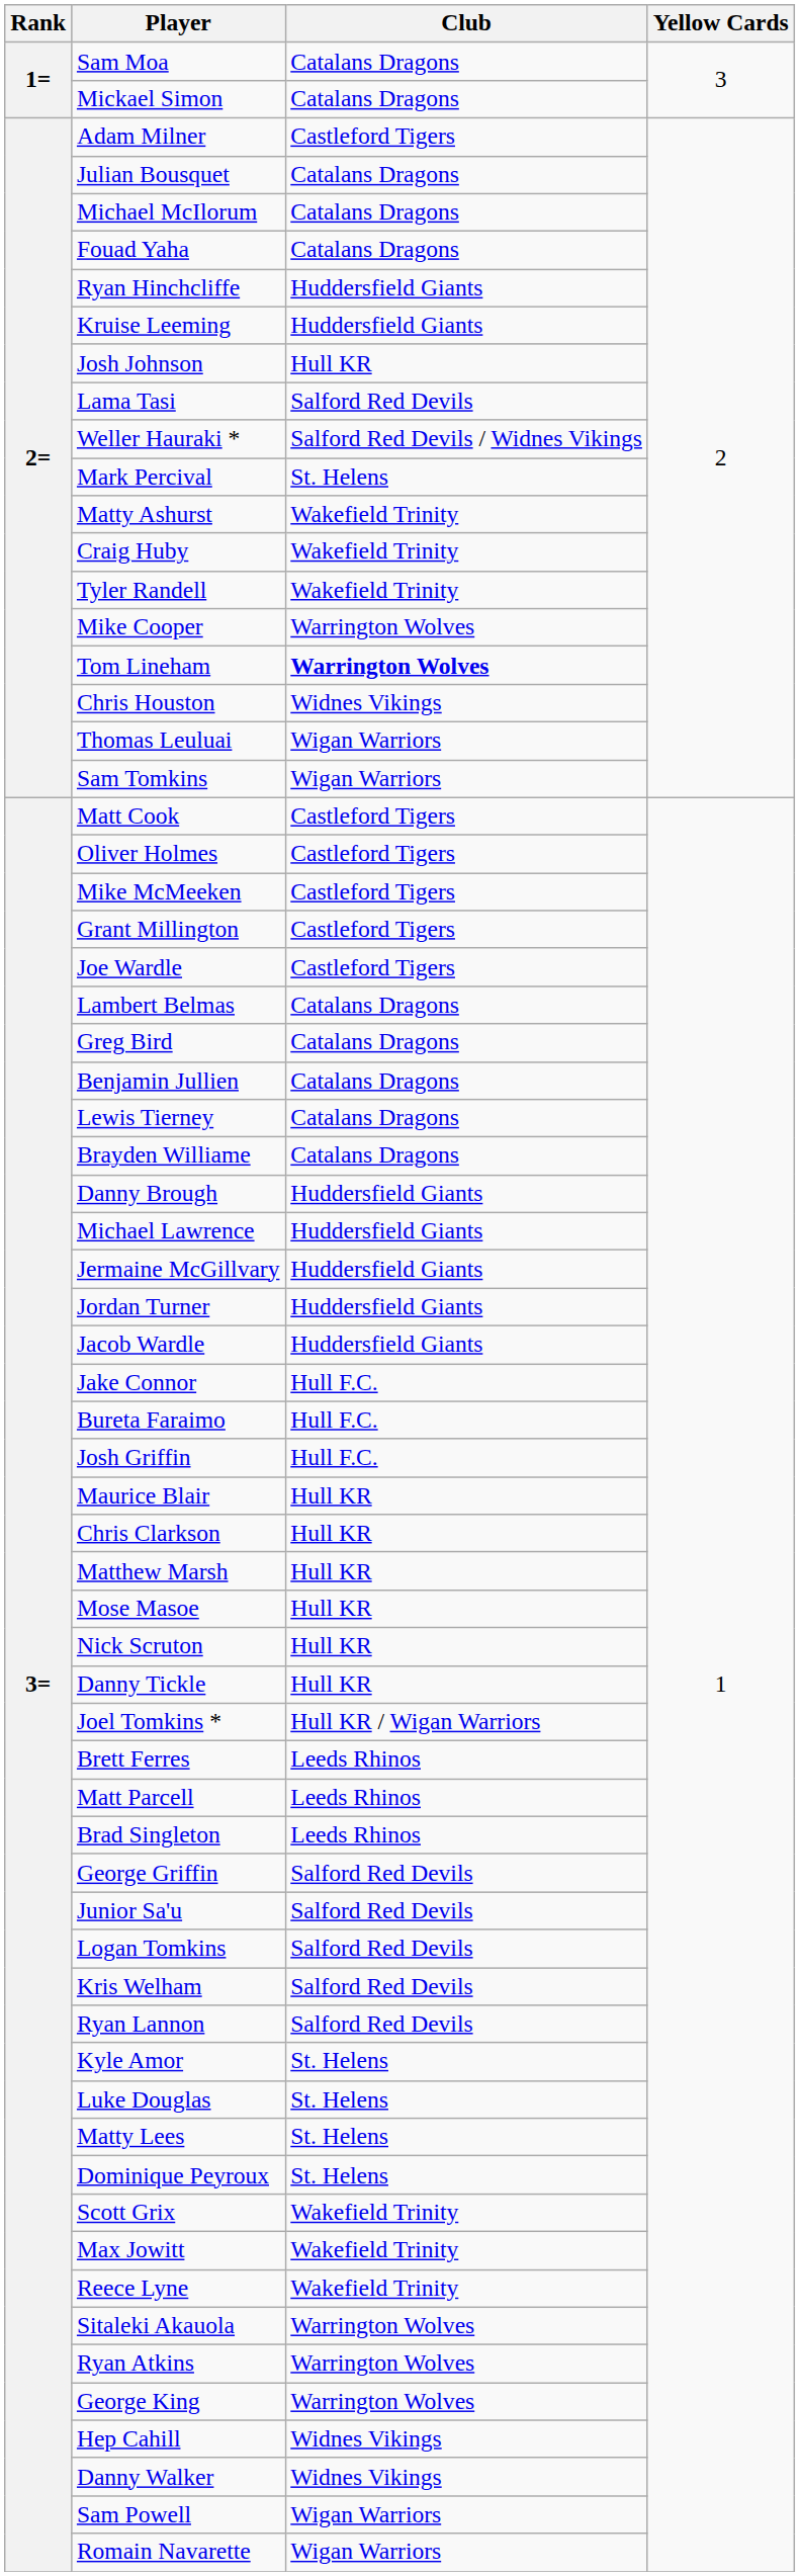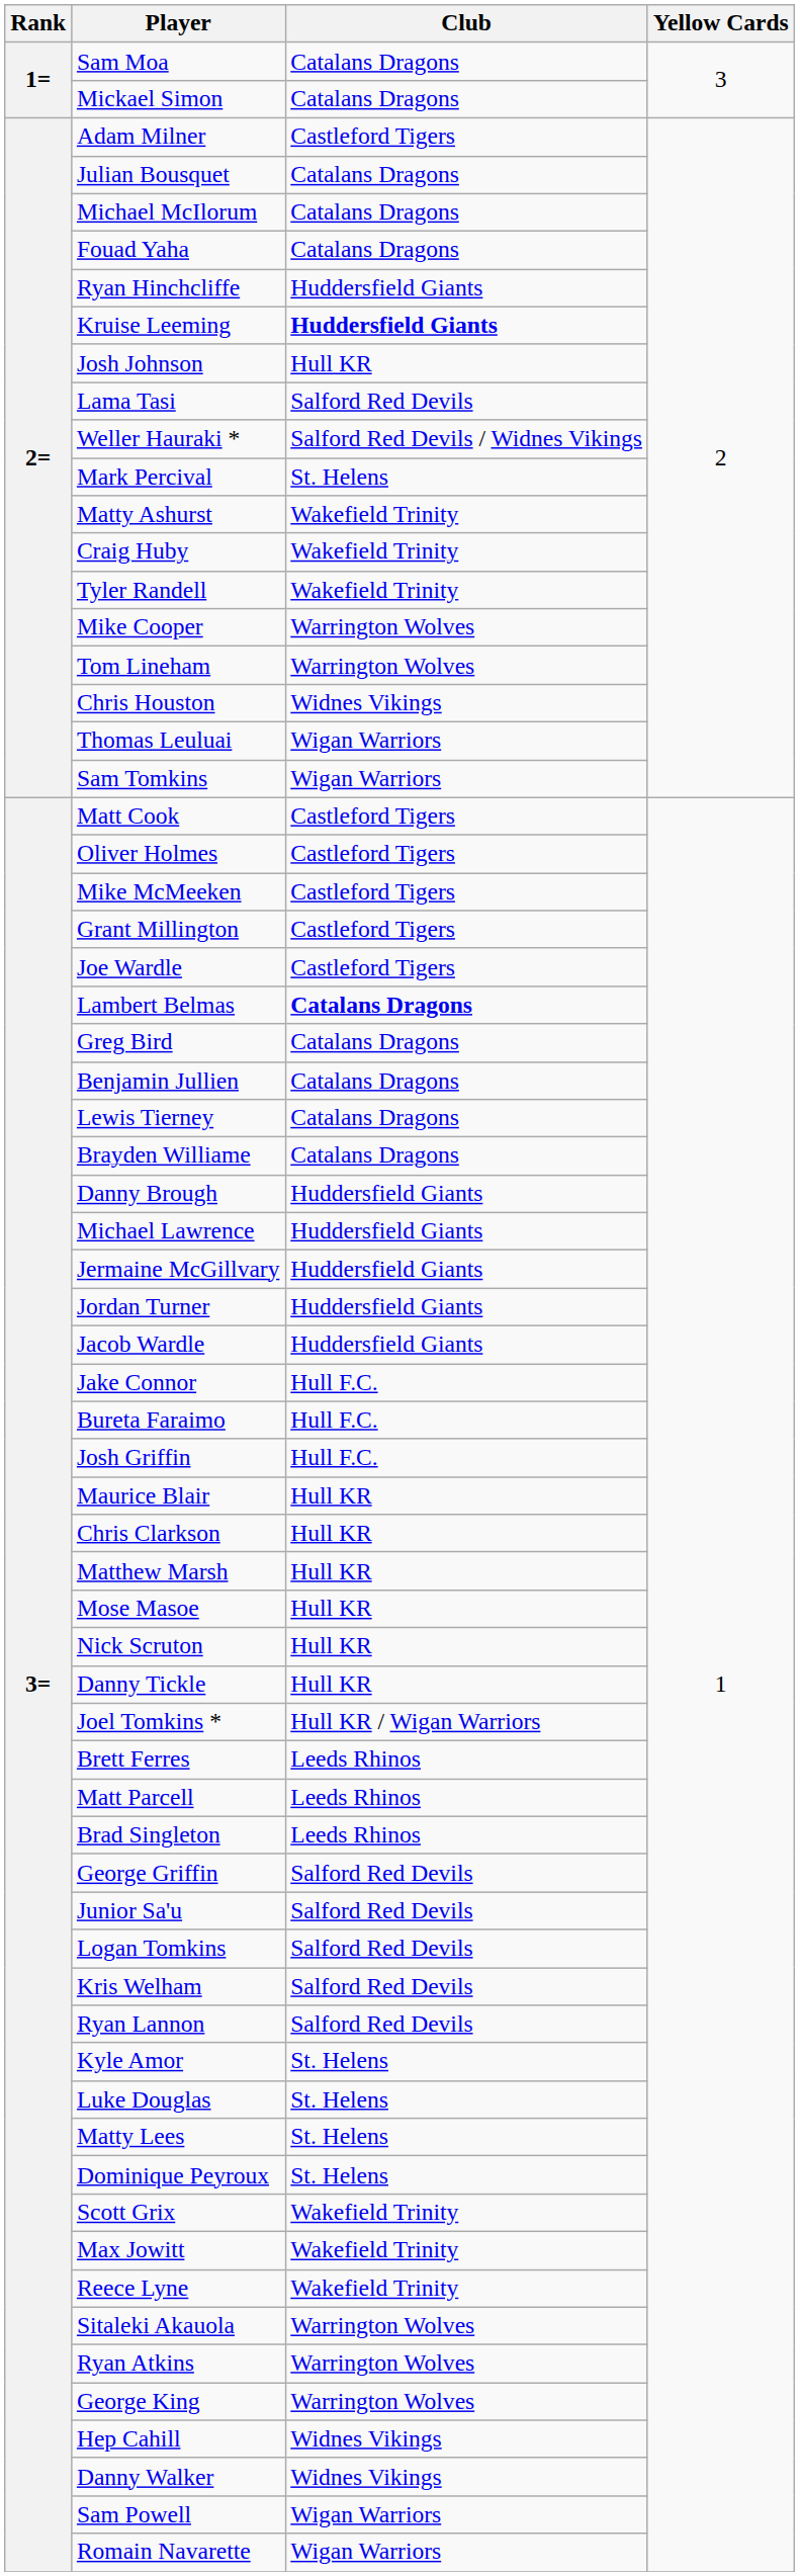Kruise Leeming | Club: normal -> bold
Tom Lineham | Club: bold -> normal
Lambert Belmas | Club: normal -> bold
